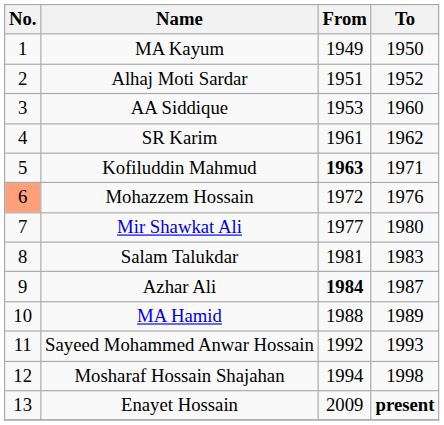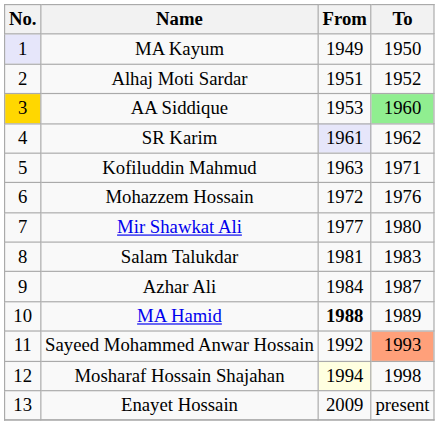MA Kayum | No.: no background -> lavender background
AA Siddique | No.: no background -> gold background
AA Siddique | To: no background -> lightgreen background
SR Karim | From: no background -> lavender background
Kofiluddin Mahmud | From: bold -> normal
Mohazzem Hossain | No.: lightsalmon background -> no background
Azhar Ali | From: bold -> normal
MA Hamid | From: normal -> bold
Sayeed Mohammed Anwar Hossain | To: no background -> lightsalmon background
Mosharaf Hossain Shajahan | From: no background -> lightyellow background
Enayet Hossain | To: bold -> normal
